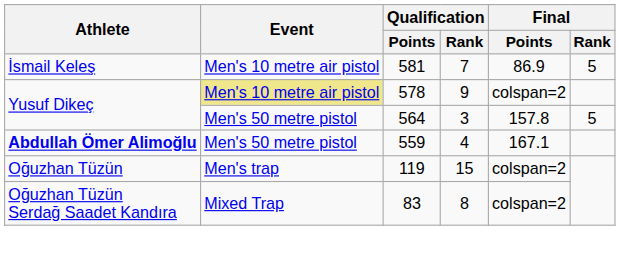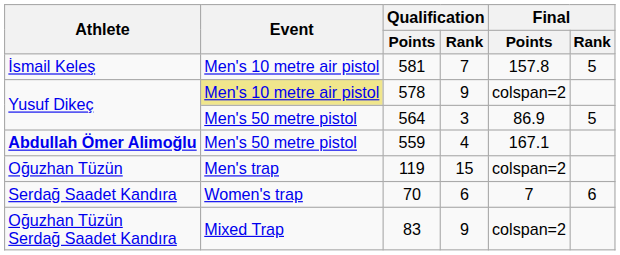581 | Final / Points: 86.9 -> 157.8
564 | Final / Points: 157.8 -> 86.9
+ row: Serdağ Saadet Kandıra | Women's trap | 70 | 6 | 7 | 6
83 | Qualification / Rank: 8 -> 9
